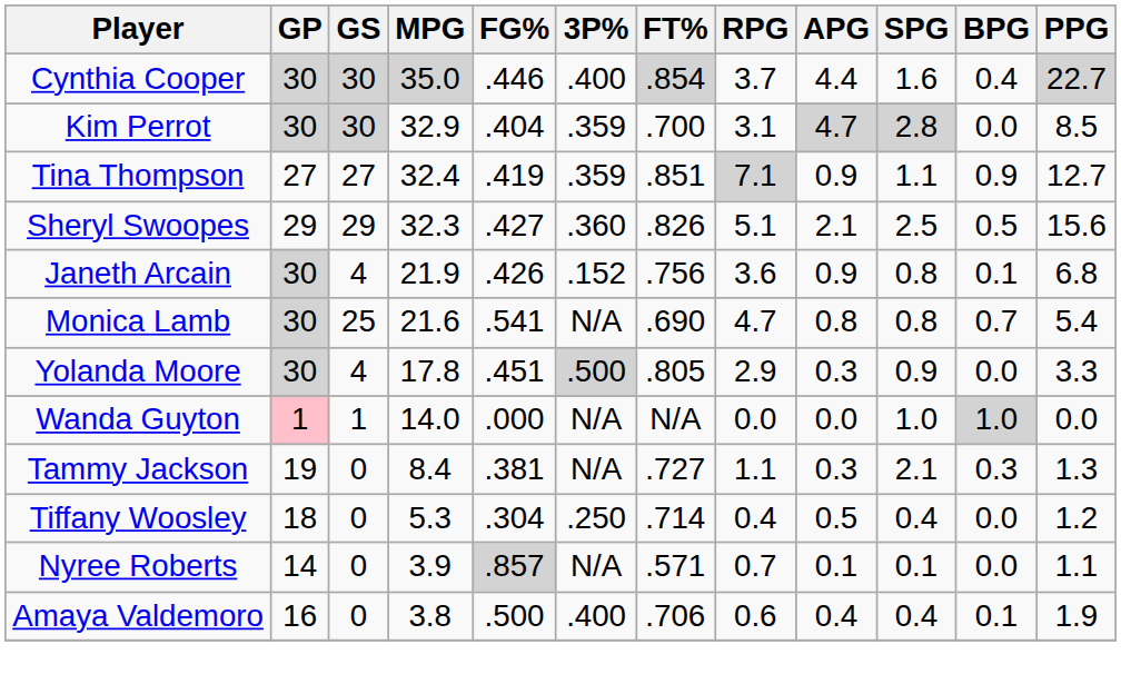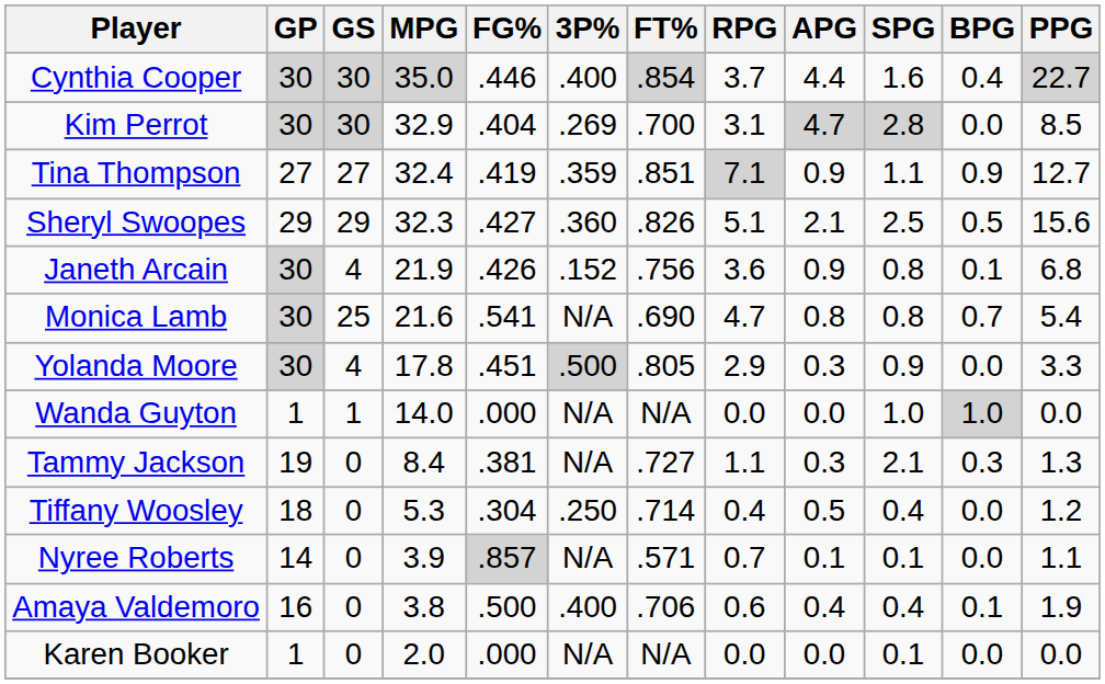Kim Perrot | 3P%: .359 -> .269
Wanda Guyton | GP: pink background -> no background
+ row: Karen Booker | 1 | 0 | 2.0 | .000 | N/A | N/A | 0.0 | 0.0 | 0.1 | 0.0 | 0.0
